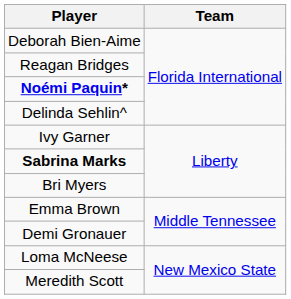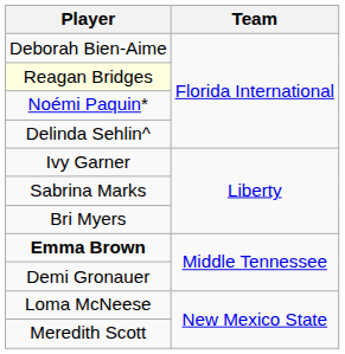Reagan Bridges | Player: no background -> lightyellow background
Noémi Paquin* | Player: bold -> normal
Sabrina Marks | Player: bold -> normal
Emma Brown | Player: normal -> bold
